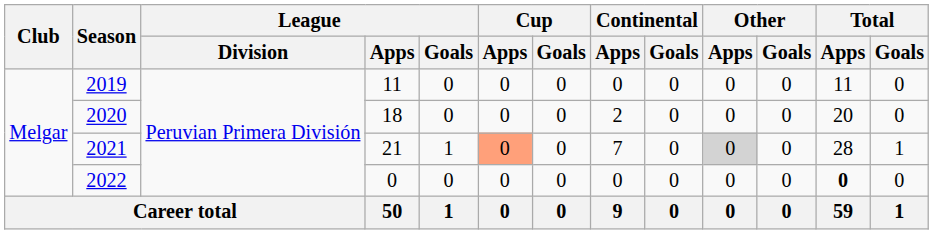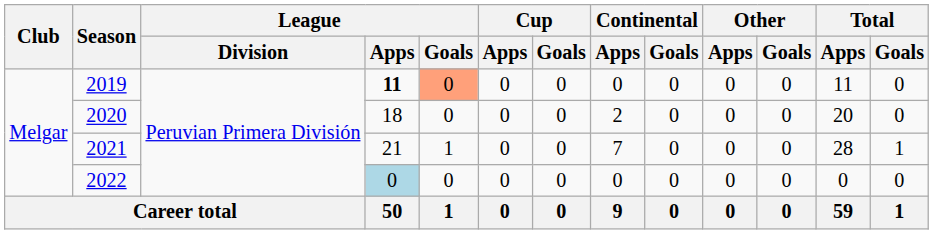2019 | League / Apps: normal -> bold
2019 | League / Goals: no background -> lightsalmon background
2021 | Cup / Apps: lightsalmon background -> no background
2021 | Other / Apps: lightgrey background -> no background
2022 | League / Apps: no background -> lightblue background
2022 | Total / Apps: bold -> normal
